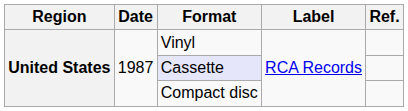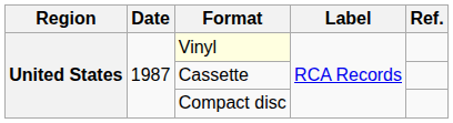Vinyl | Format: no background -> lightyellow background
Cassette | Format: lavender background -> no background
